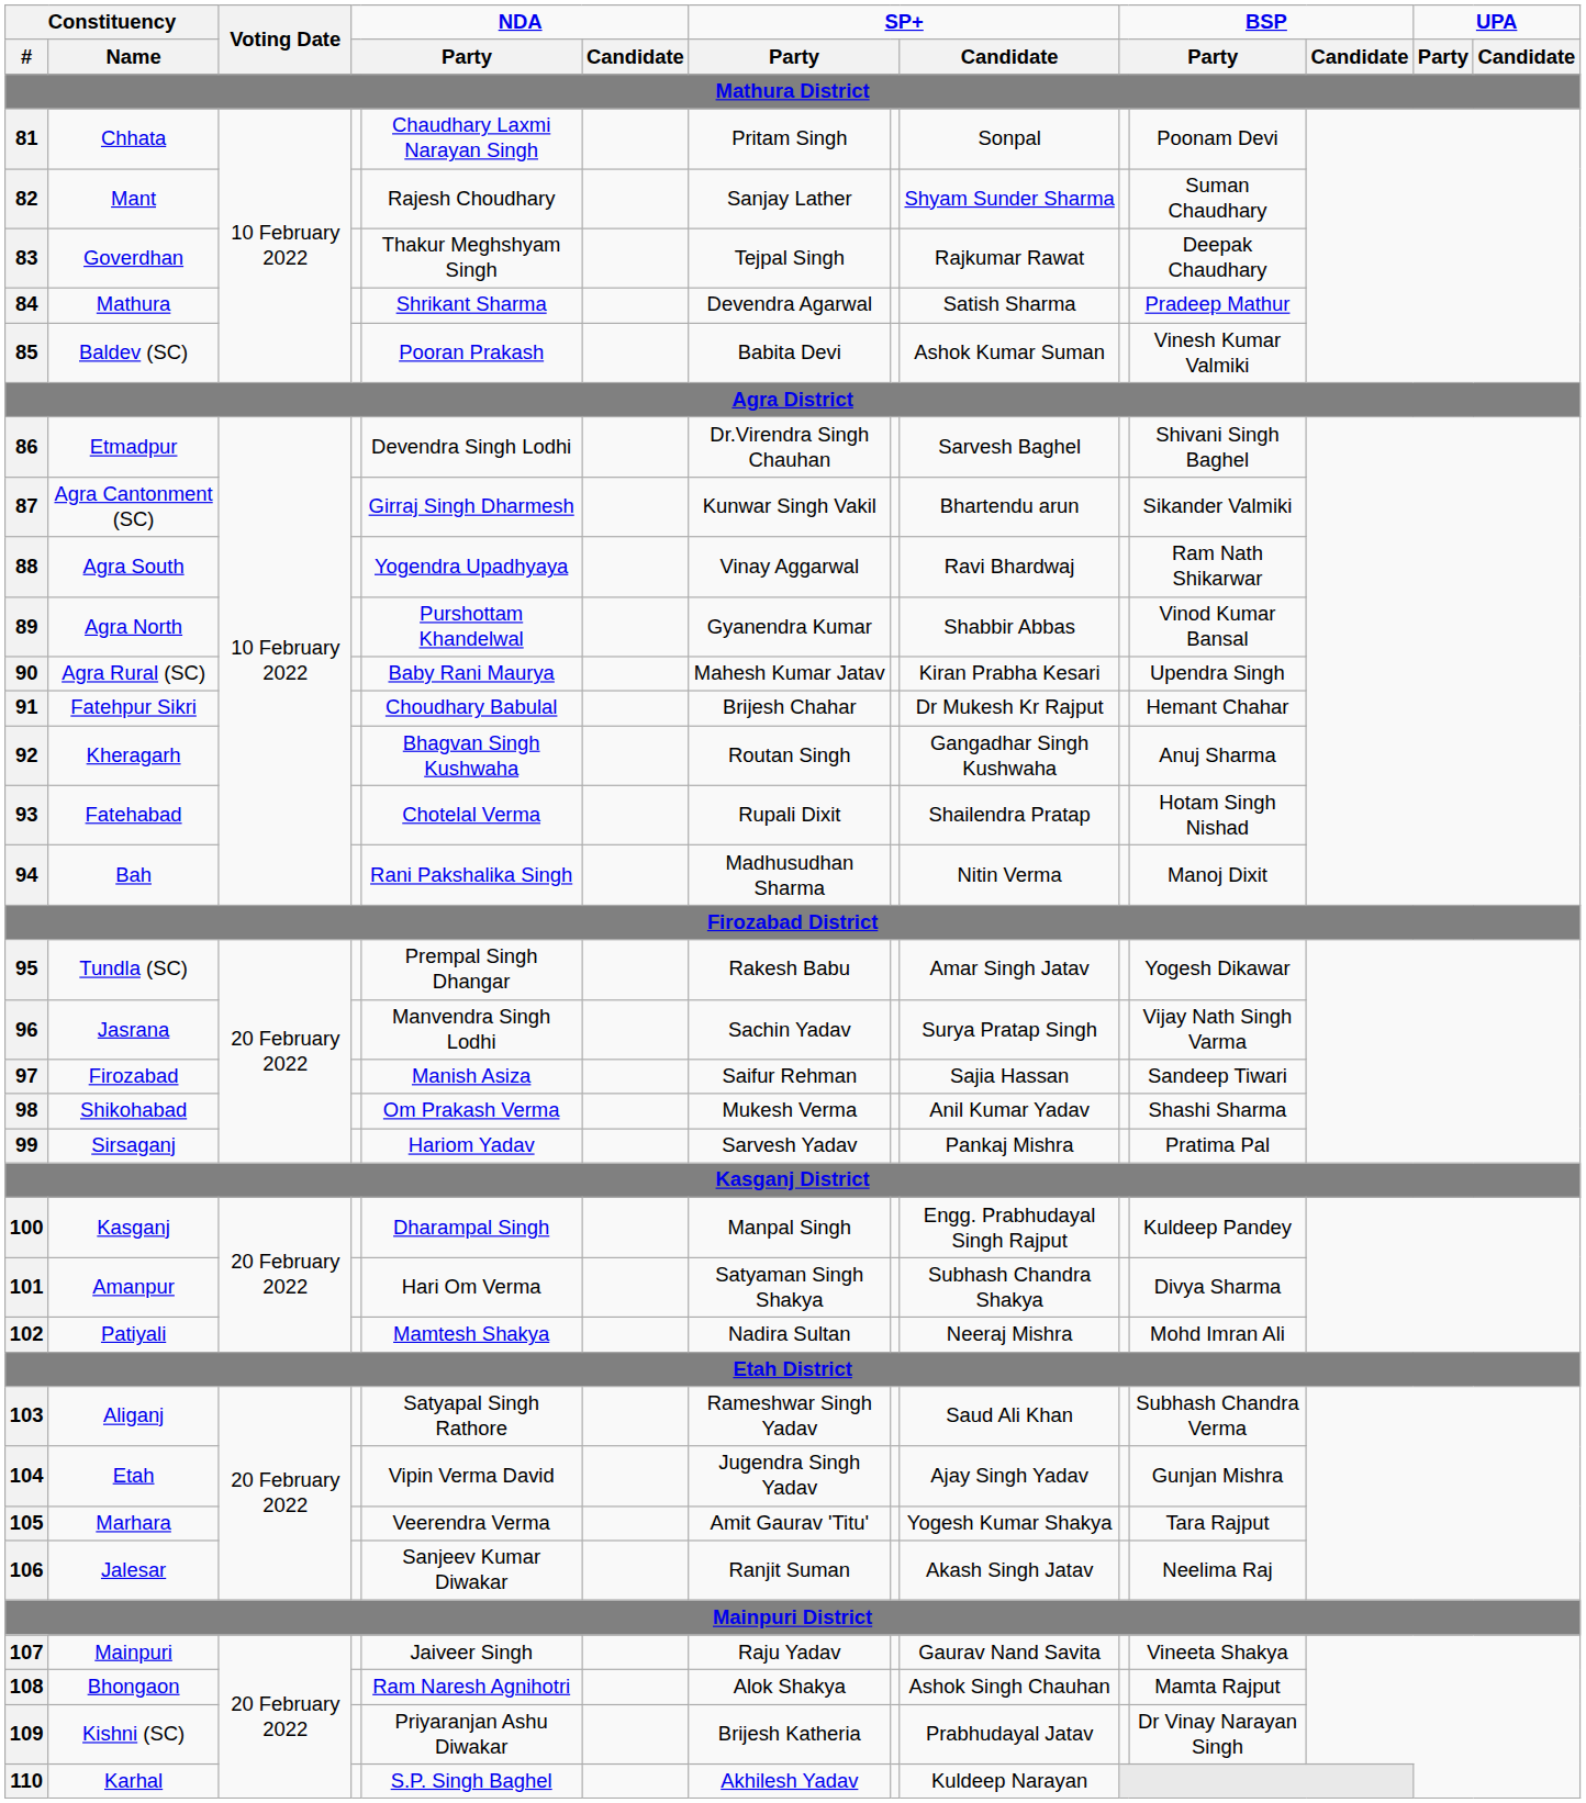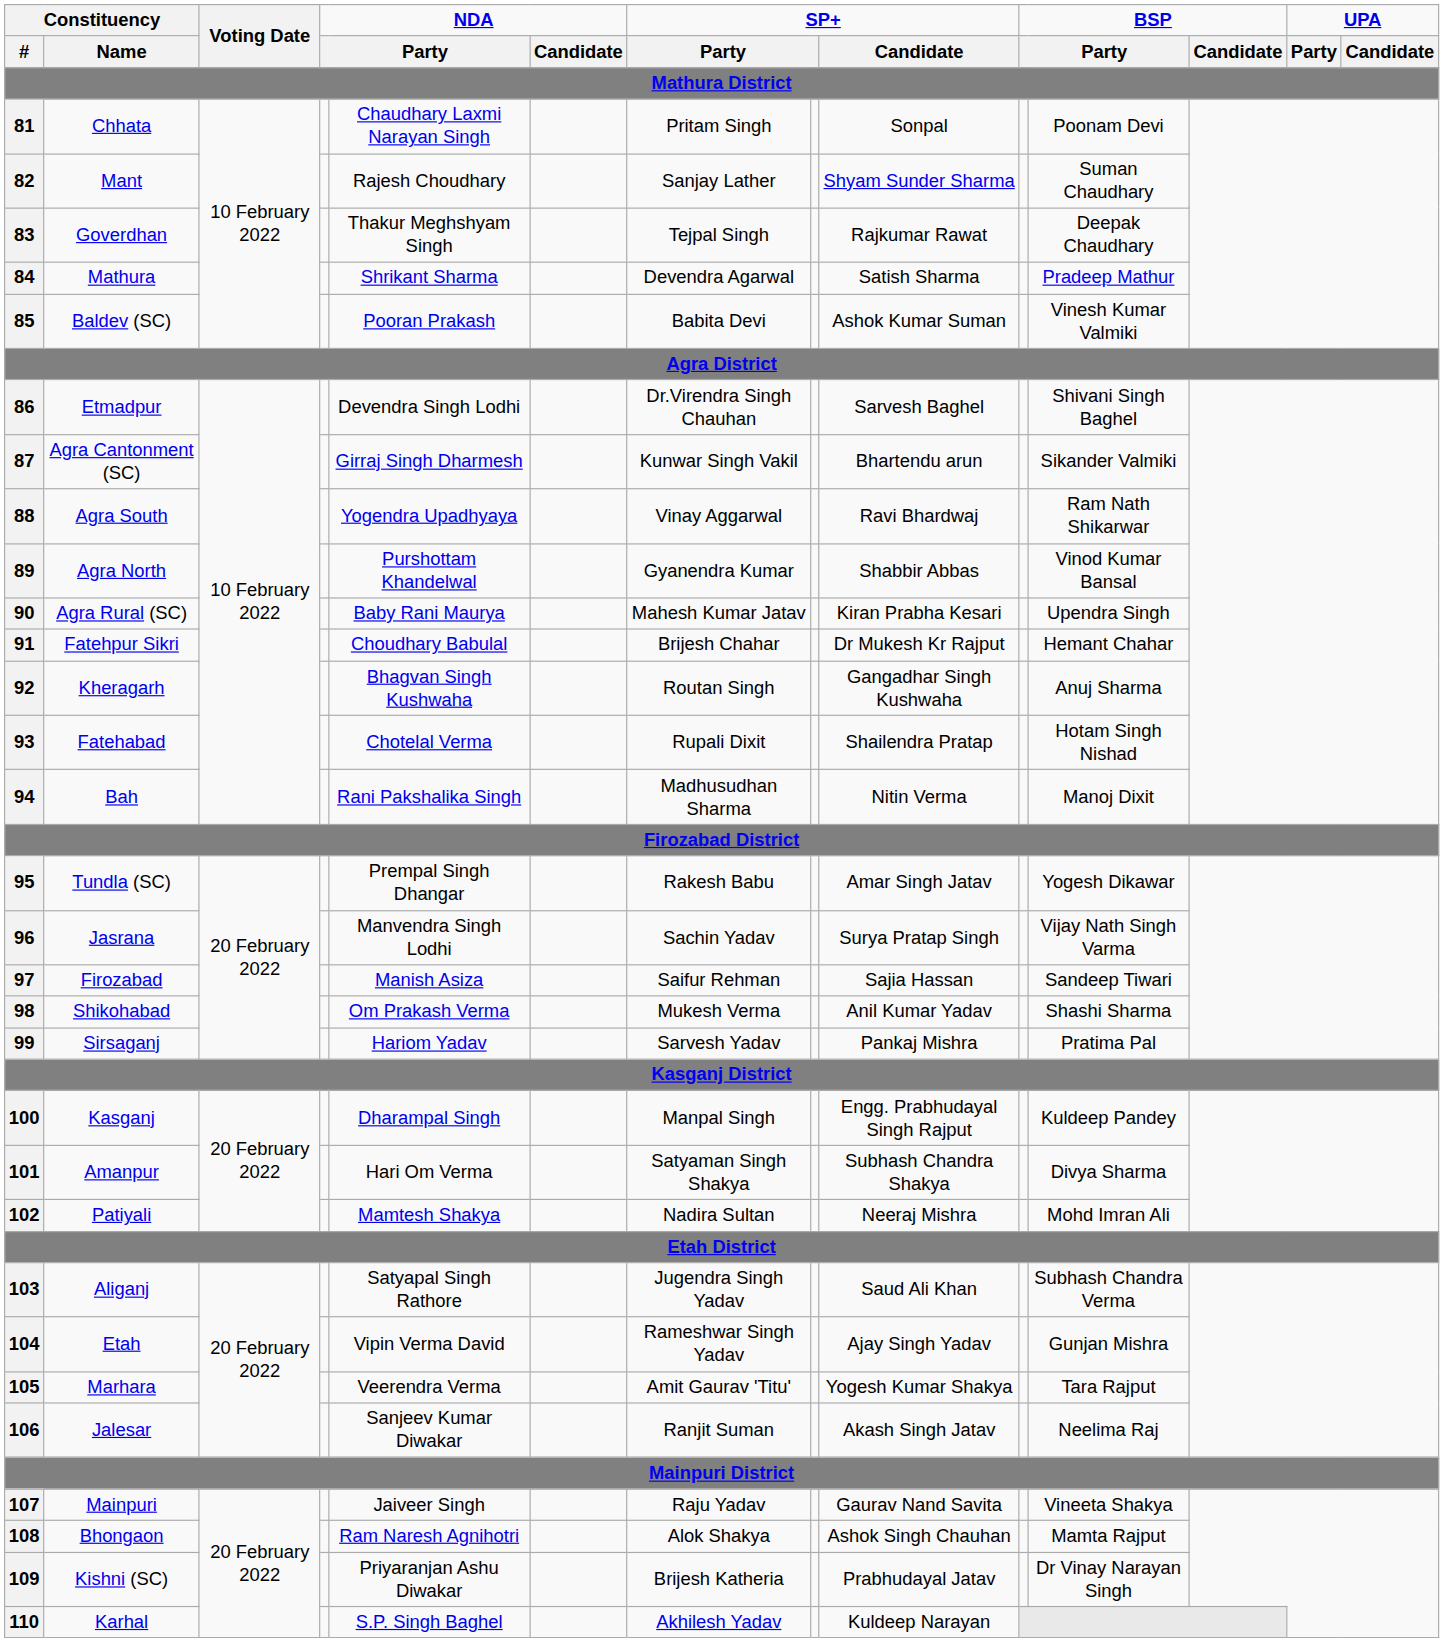Aliganj | column 7: Rameshwar Singh Yadav -> Jugendra Singh Yadav
Etah | column 7: Jugendra Singh Yadav -> Rameshwar Singh Yadav
